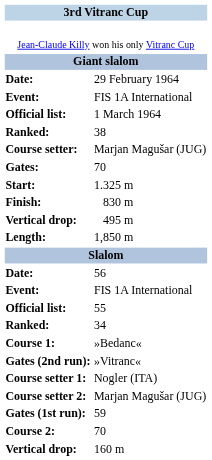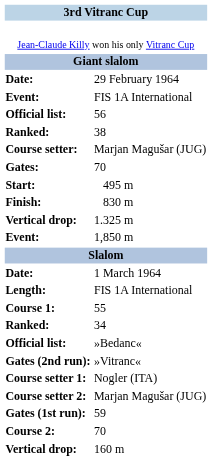row 6 | column 2: 1 March 1964 -> 56
row 10 | column 2: 1.325 m -> 495 m
row 12 | column 2: 495 m -> 1.325 m
row 13 | column 1: Length: -> Event:
row 15 | column 2: 56 -> 1 March 1964
row 16 | column 1: Event: -> Length:
row 17 | column 1: Official list: -> Course 1:
row 19 | column 1: Course 1: -> Official list:
